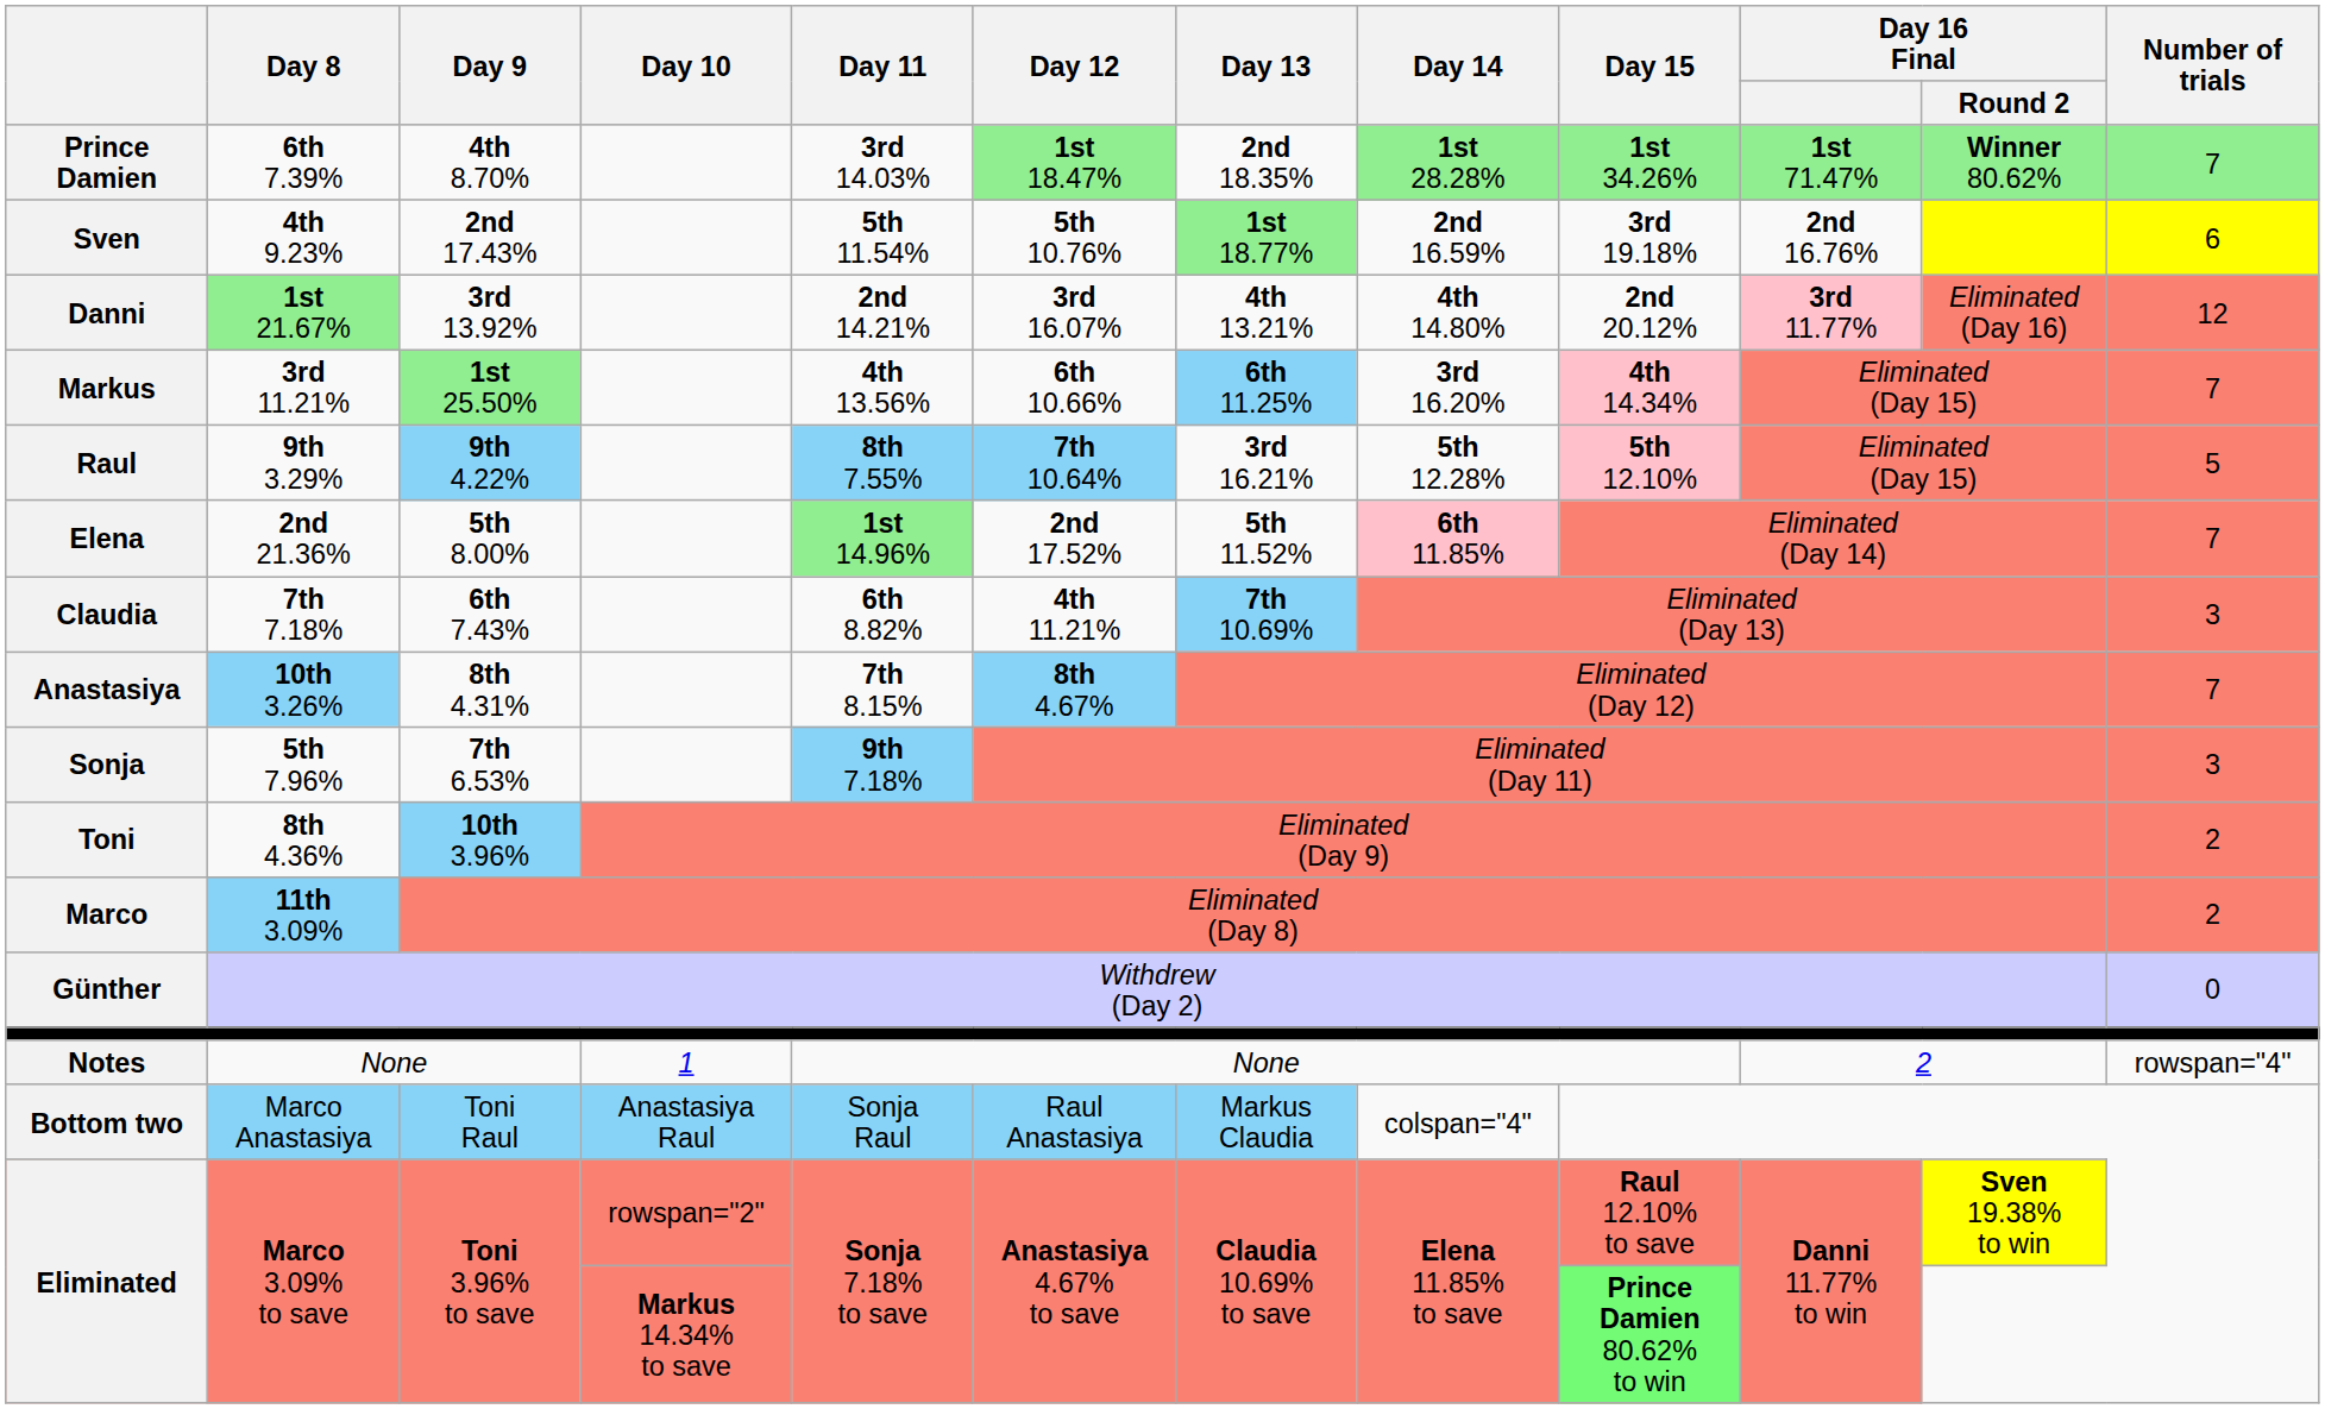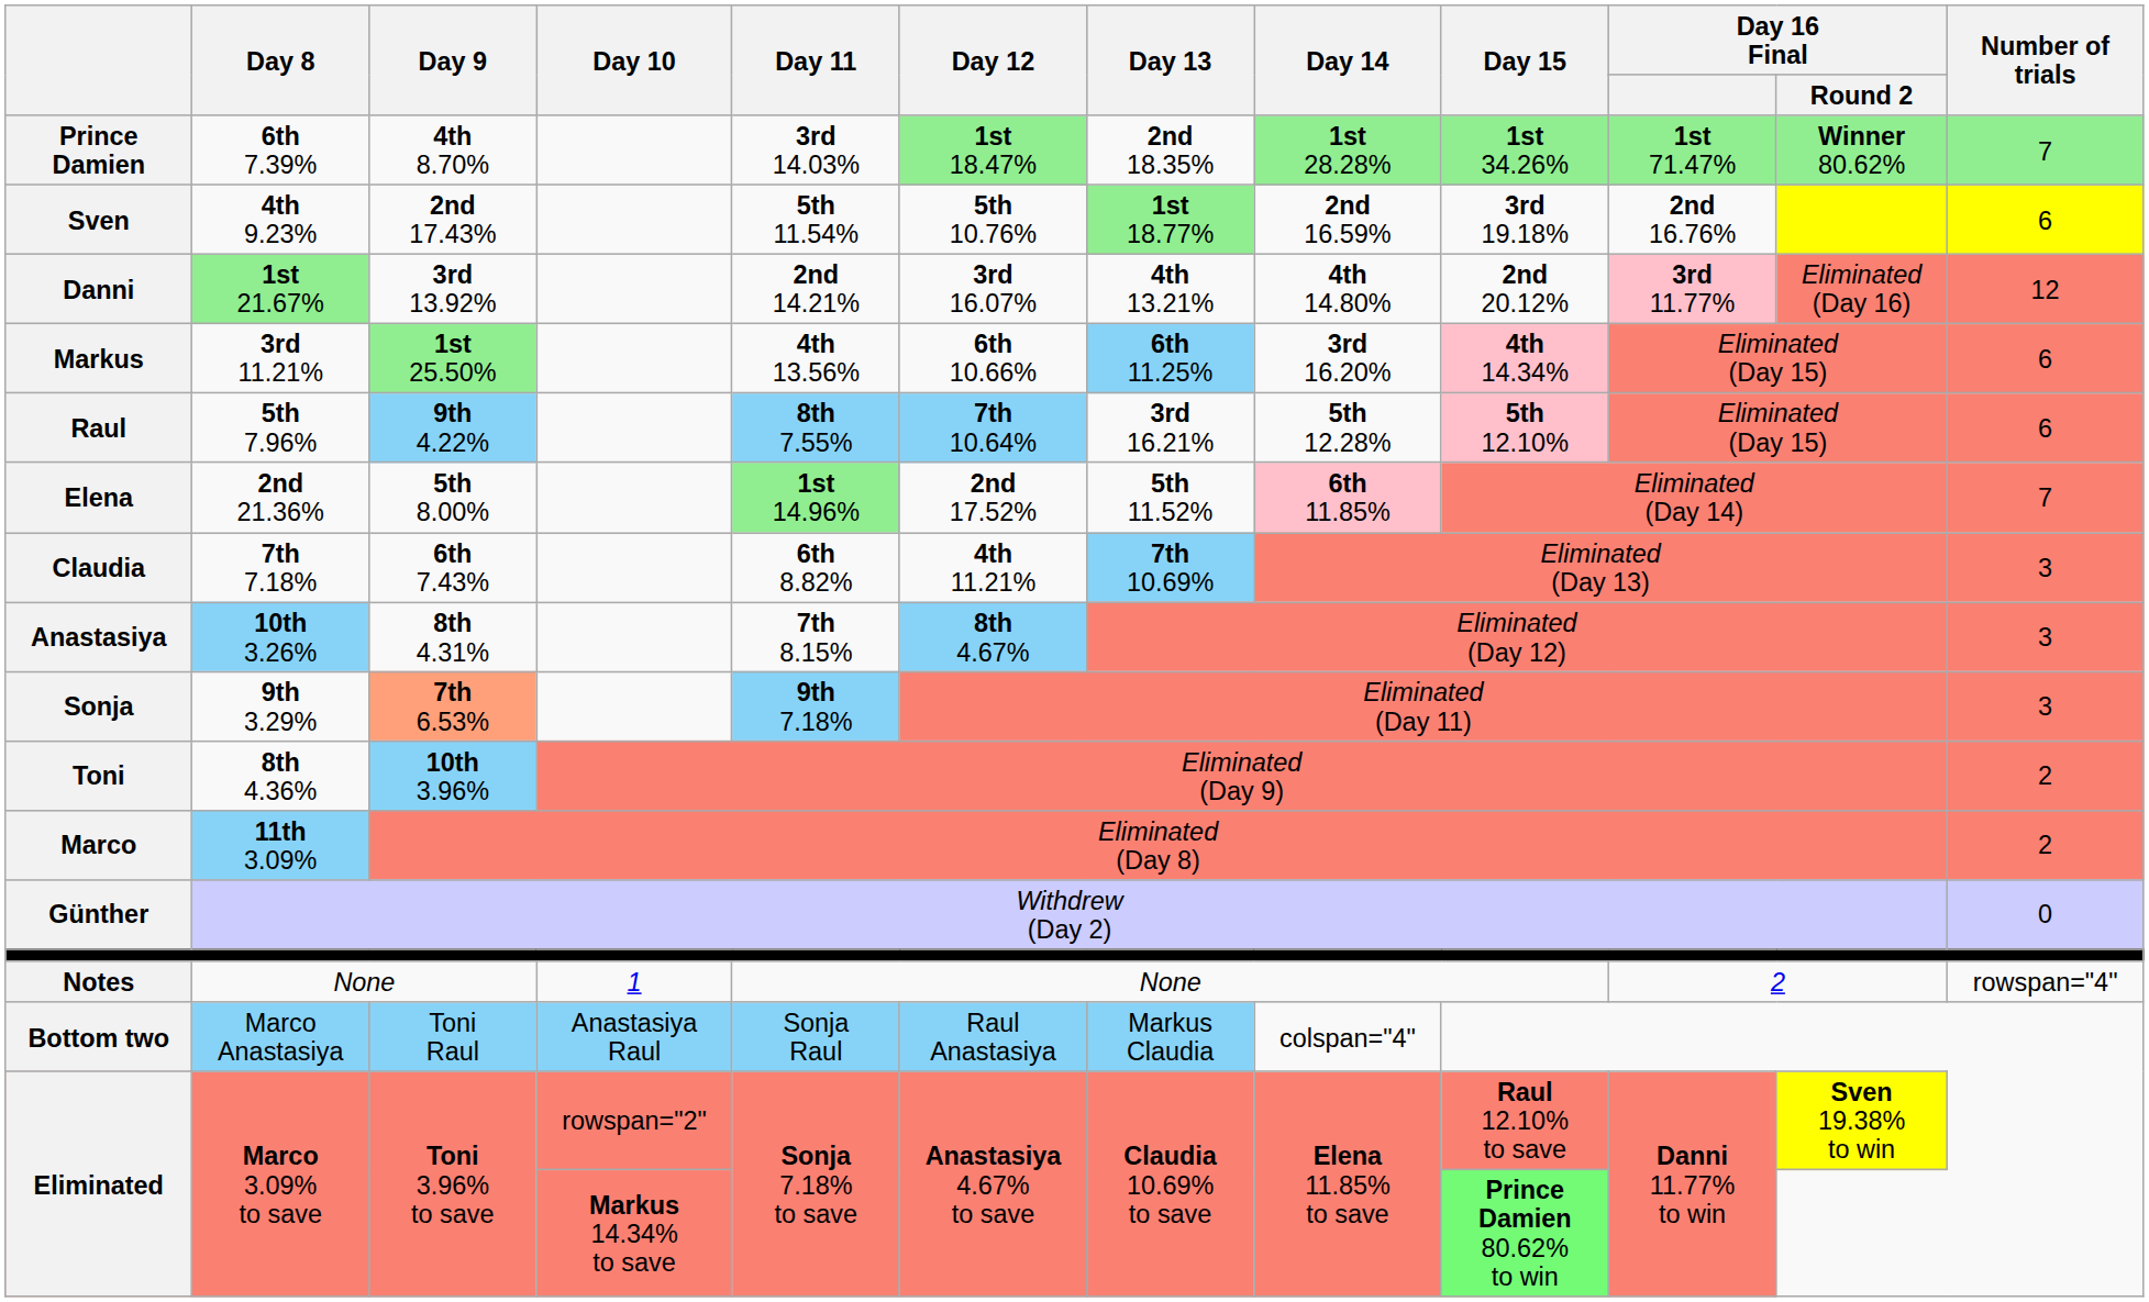Markus | Number of trials: 7 -> 6
Raul | Day 8: 9th 3.29% -> 5th 7.96%
Raul | Number of trials: 5 -> 6
Anastasiya | Number of trials: 7 -> 3
Sonja | Day 8: 5th 7.96% -> 9th 3.29%
Sonja | Day 9: no background -> lightsalmon background
